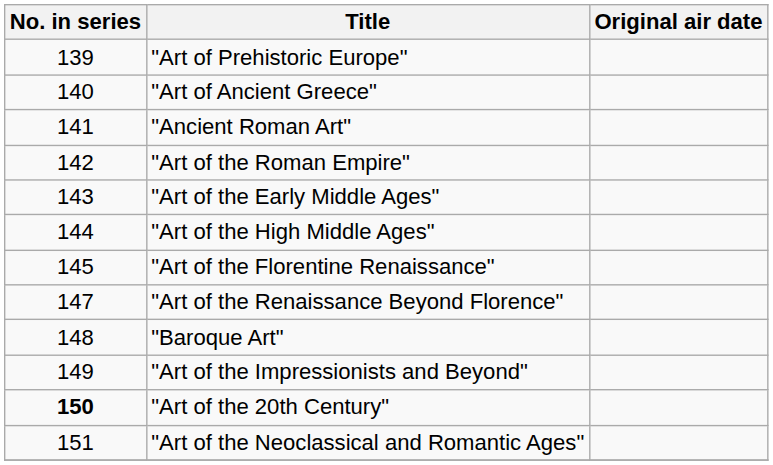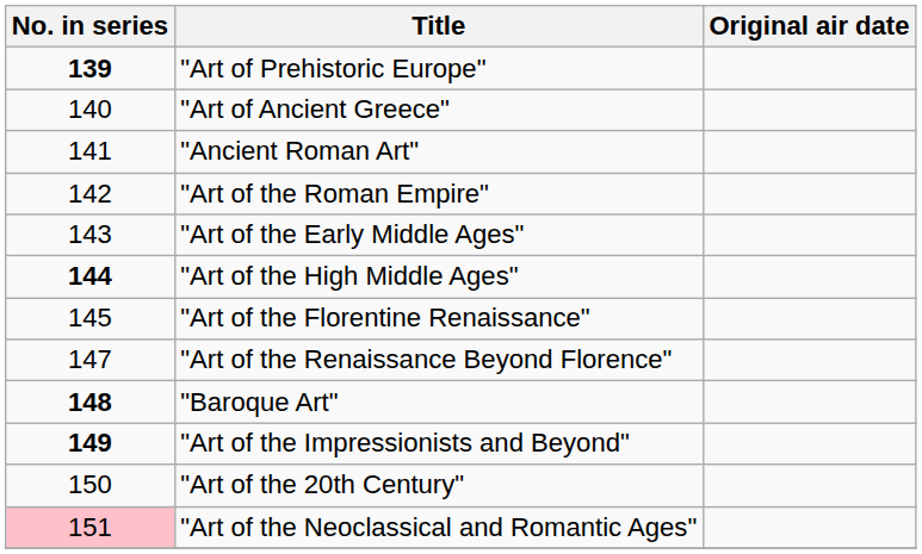"Art of Prehistoric Europe" | No. in series: normal -> bold
"Art of the High Middle Ages" | No. in series: normal -> bold
"Baroque Art" | No. in series: normal -> bold
"Art of the Impressionists and Beyond" | No. in series: normal -> bold
"Art of the 20th Century" | No. in series: bold -> normal
"Art of the Neoclassical and Romantic Ages" | No. in series: no background -> pink background
